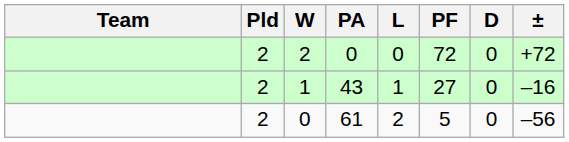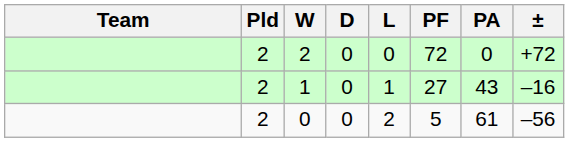columns swapped: D <-> PA
